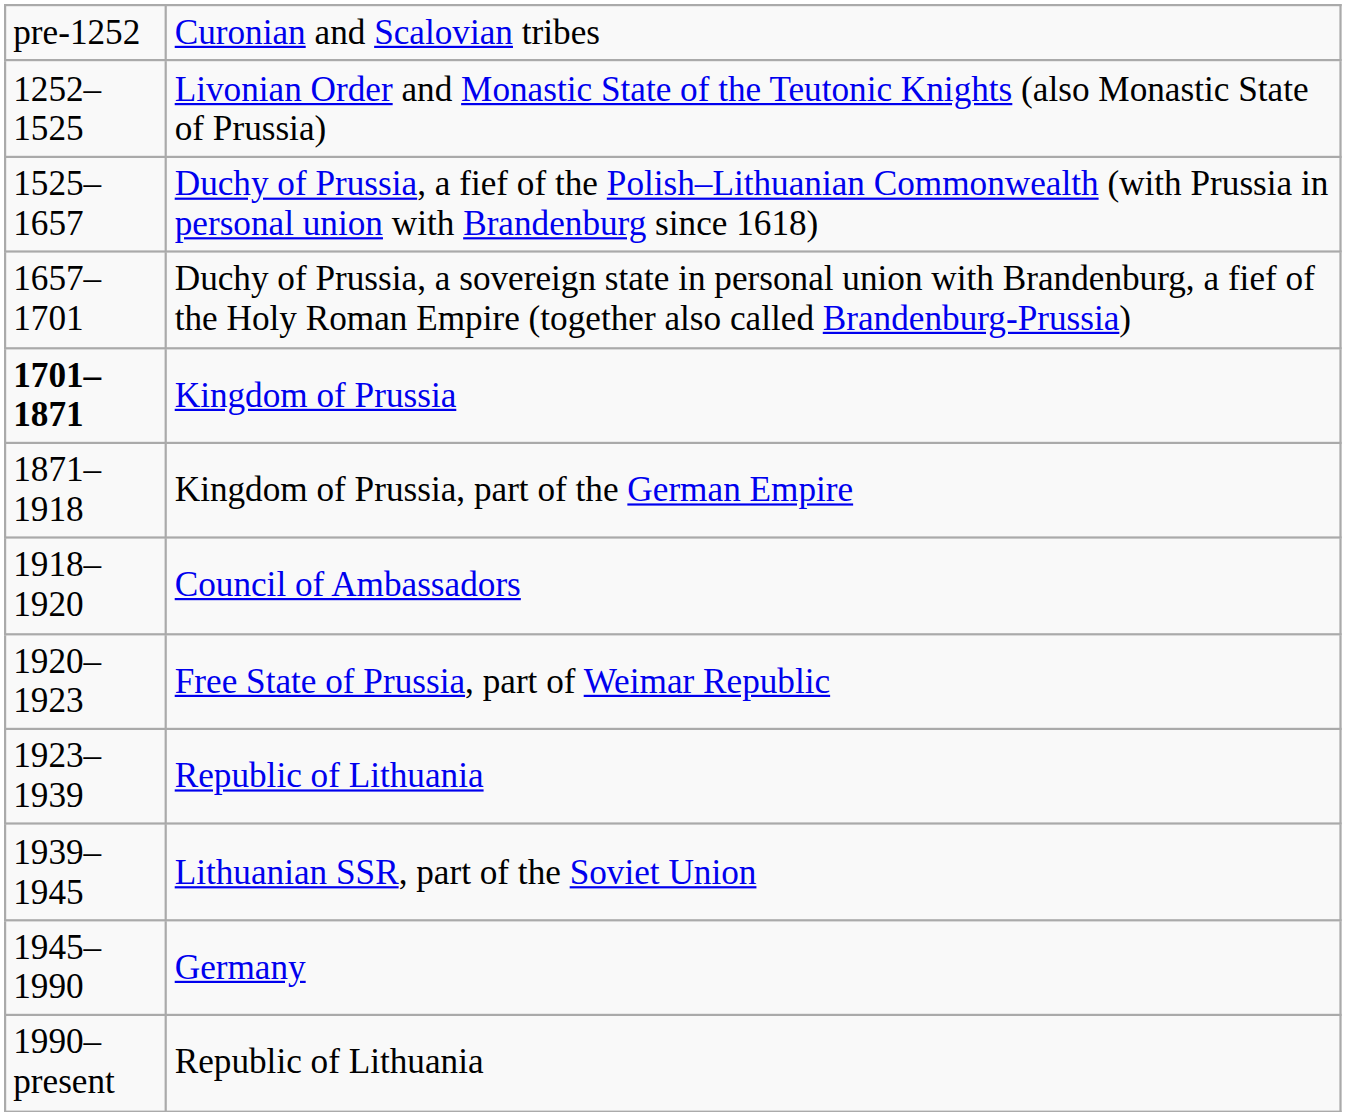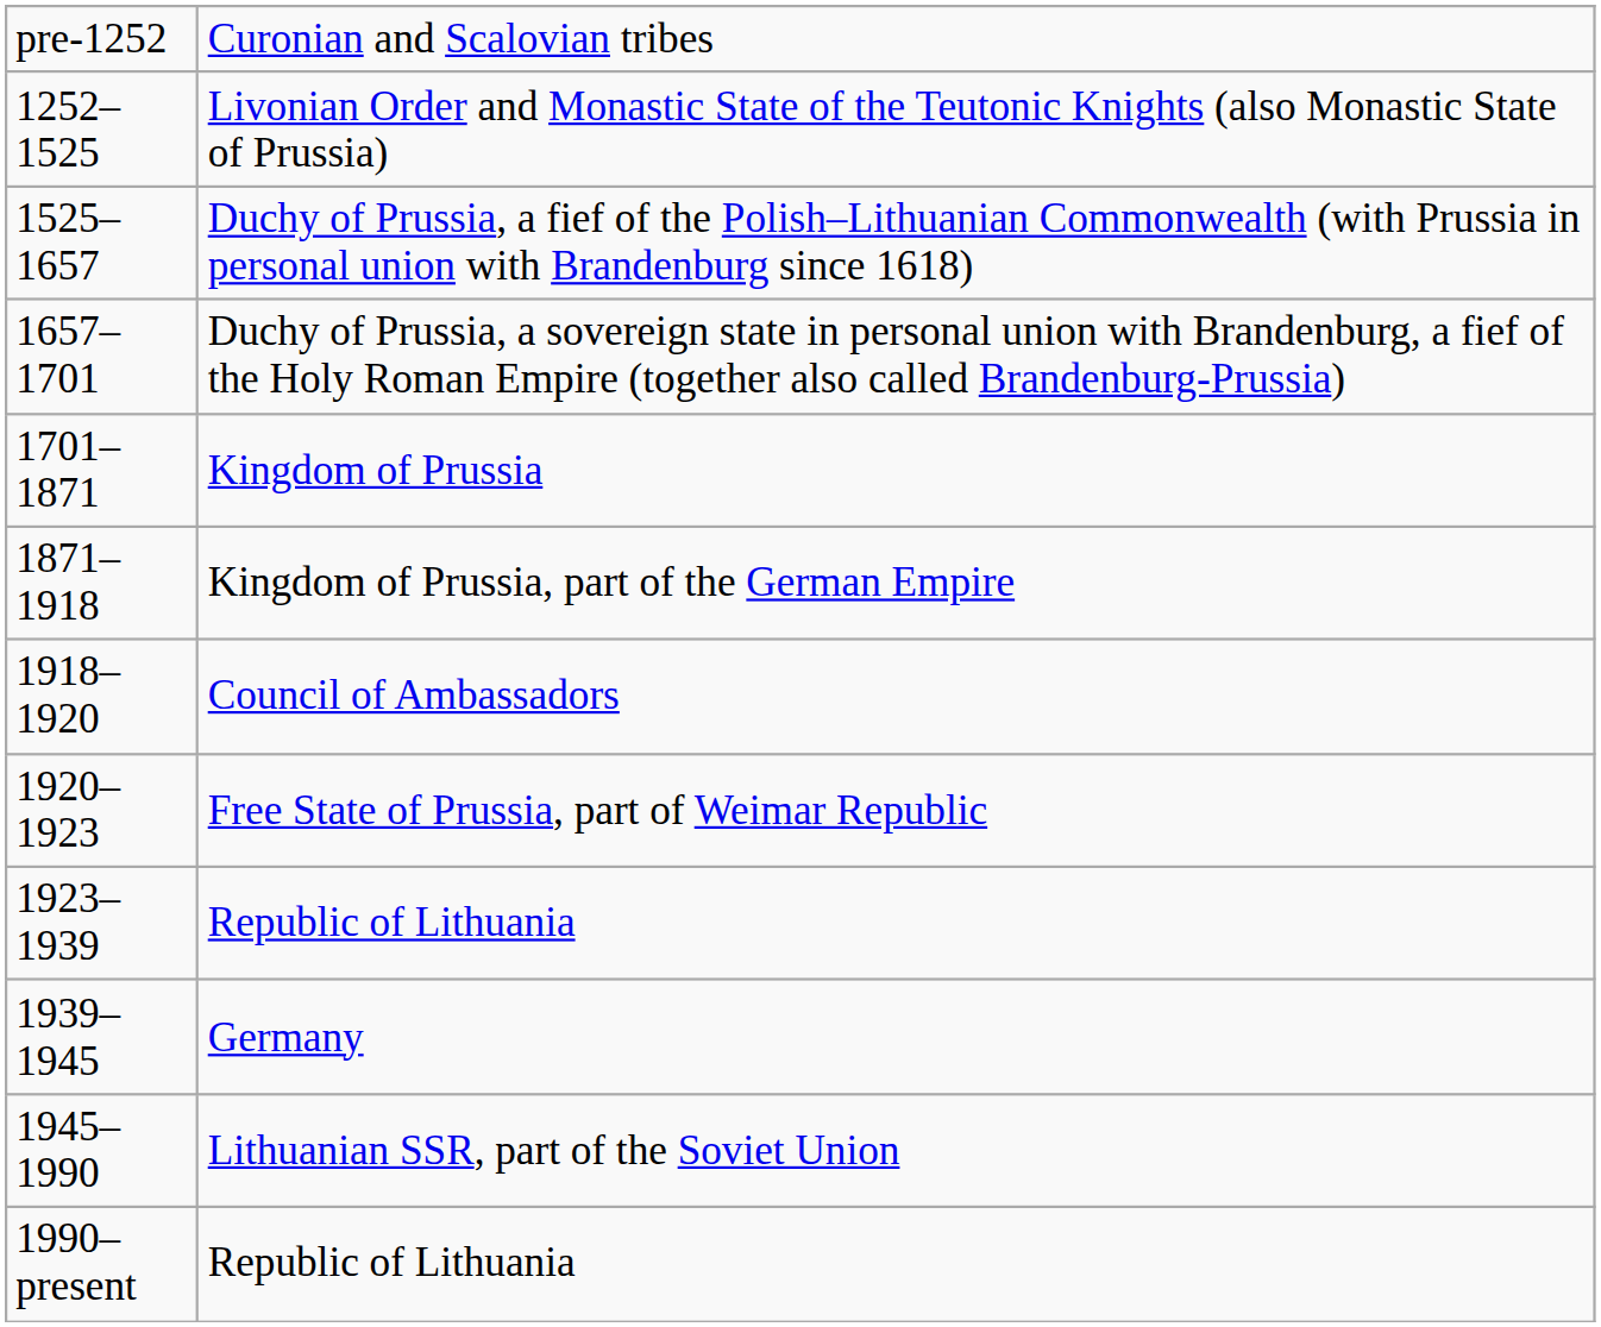row 5 | column 1: bold -> normal
row 10 | column 2: Lithuanian SSR, part of the Soviet Union -> Germany
row 11 | column 2: Germany -> Lithuanian SSR, part of the Soviet Union
